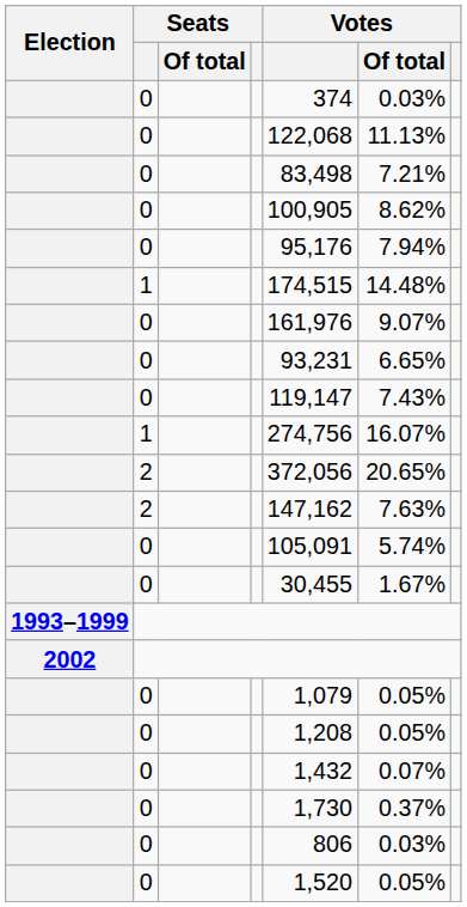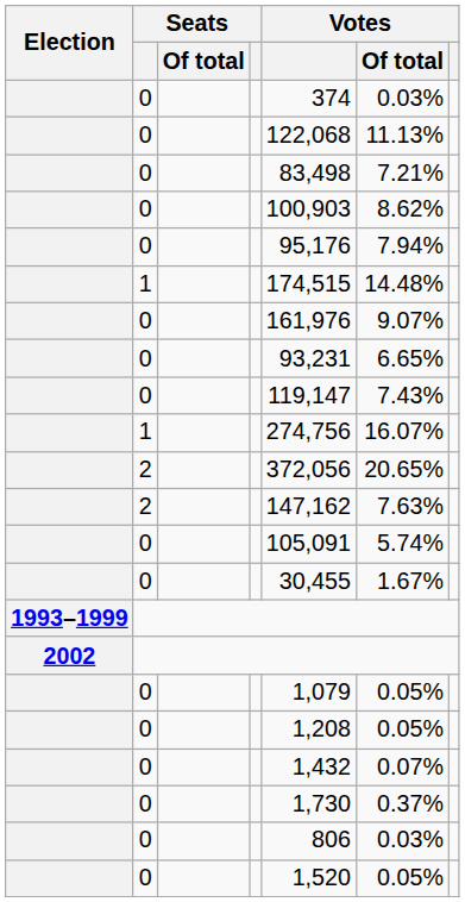row 6 | column 5: 100,905 -> 100,903
